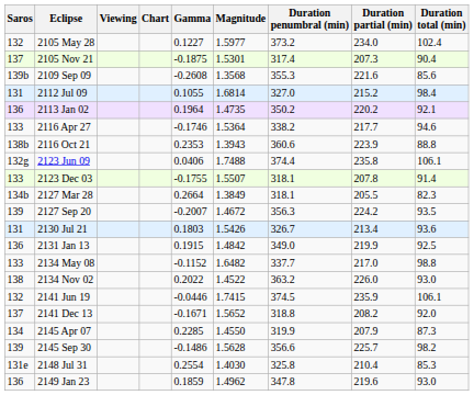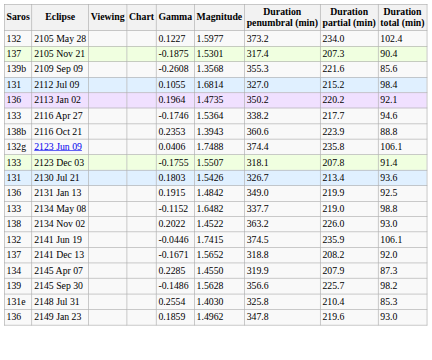- row: 134b | 2127 Mar 28 | 0.2664 | 1.3849 | 318.1 | 205.5 | 82.3
- row: 139 | 2127 Sep 20 | -0.2007 | 1.4672 | 356.3 | 224.2 | 93.5
2134 May 08 | Duration partial (min): 217.0 -> 219.0
